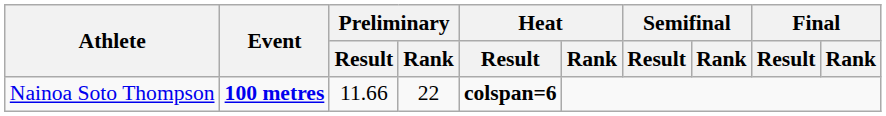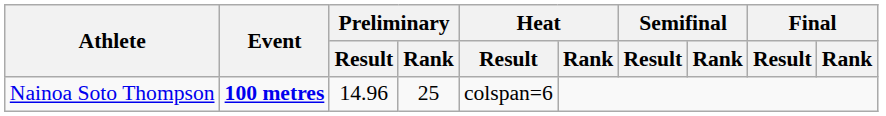Nainoa Soto Thompson | Preliminary / Result: 11.66 -> 14.96
Nainoa Soto Thompson | Preliminary / Rank: 22 -> 25
Nainoa Soto Thompson | Heat / Result: bold -> normal
